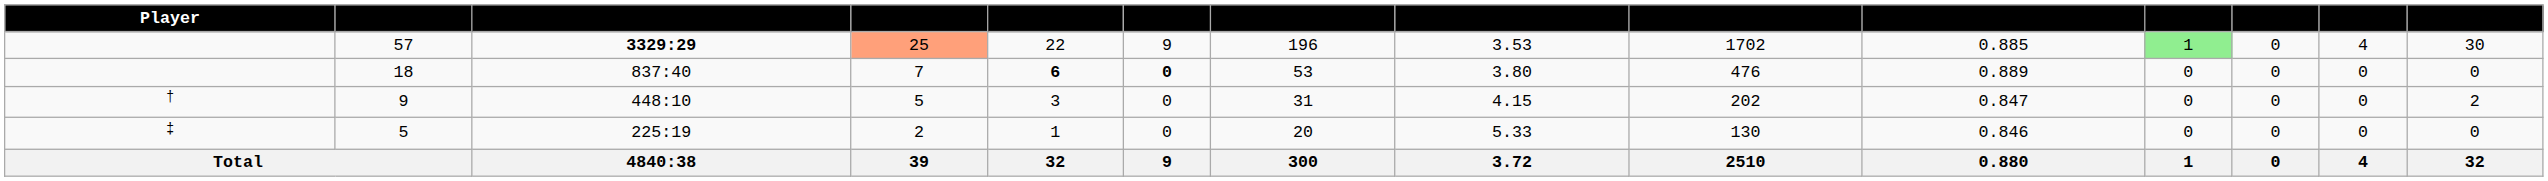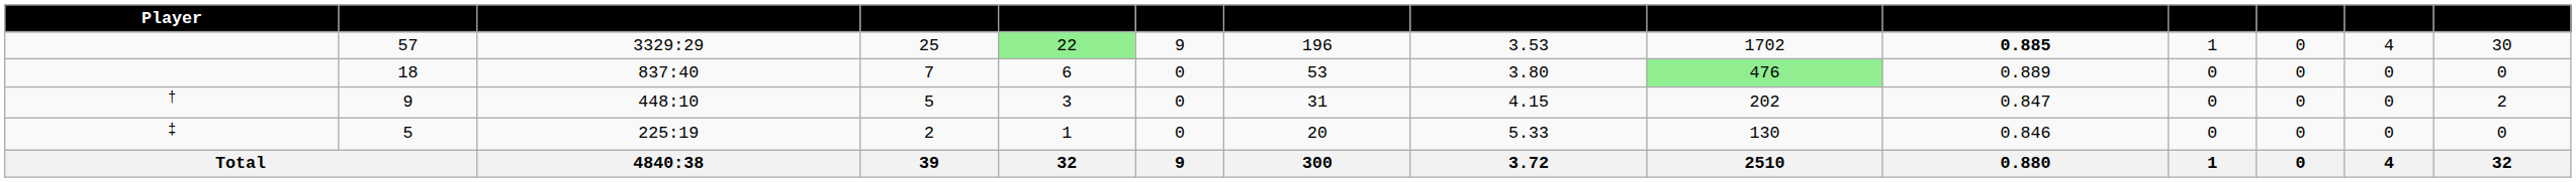57 | column 3: bold -> normal
57 | column 4: lightsalmon background -> no background
57 | column 5: no background -> lightgreen background
57 | column 10: normal -> bold
57 | column 11: lightgreen background -> no background
18 | column 5: bold -> normal
18 | column 6: bold -> normal
18 | column 9: no background -> lightgreen background
